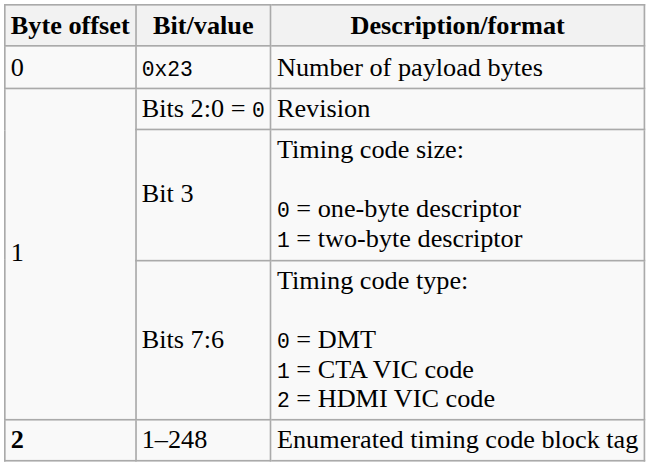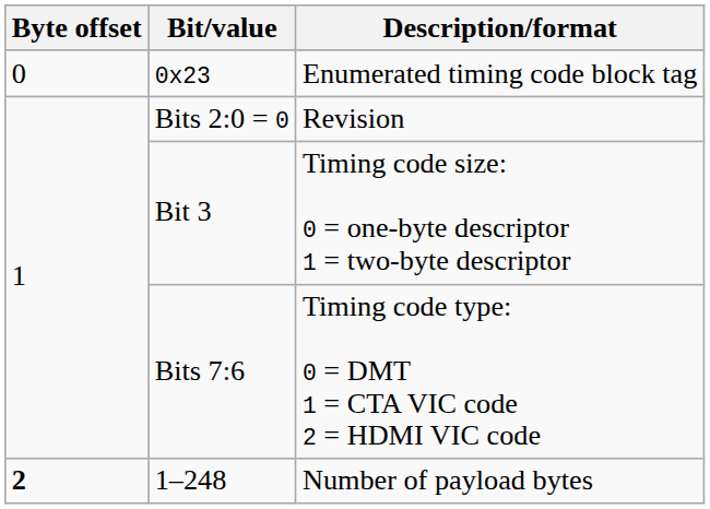0x23 | Description/format: Number of payload bytes -> Enumerated timing code block tag
1–248 | Description/format: Enumerated timing code block tag -> Number of payload bytes
